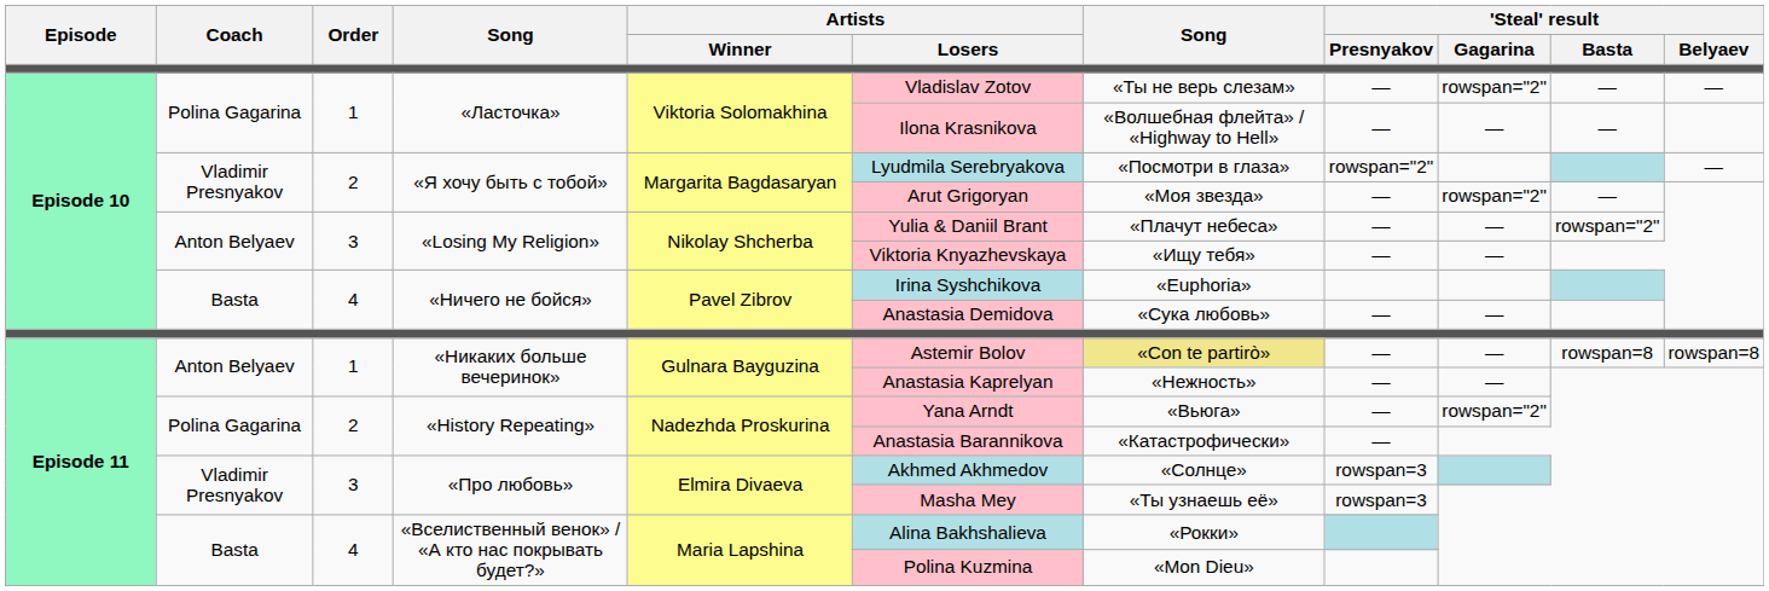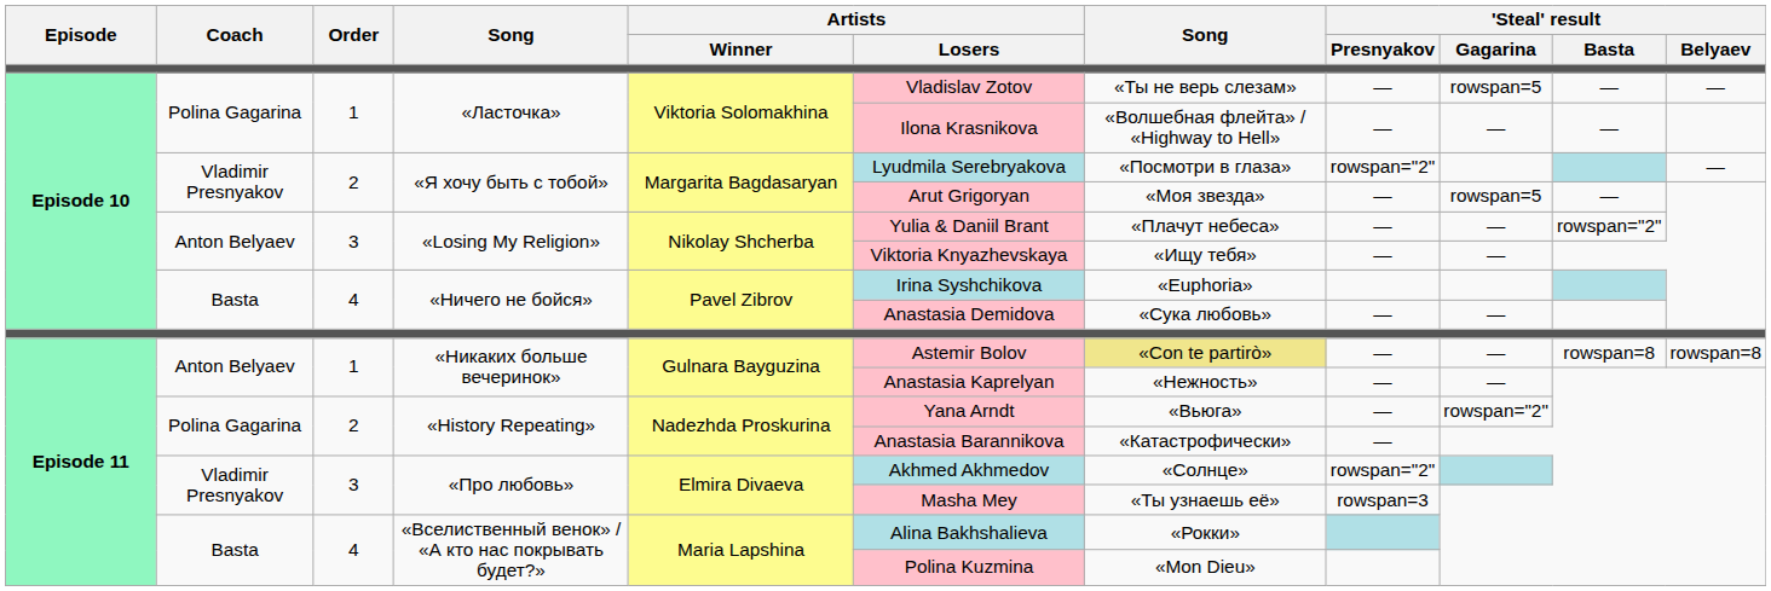row 4 | 'Steal' result / Gagarina: rowspan="2" -> rowspan=5
row 7 | 'Steal' result / Gagarina: rowspan="2" -> rowspan=5
row 17 | 'Steal' result / Presnyakov: rowspan=3 -> rowspan="2"
